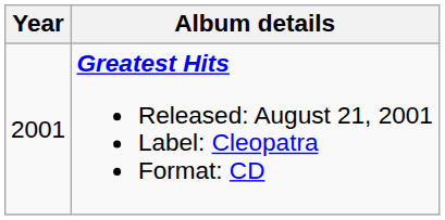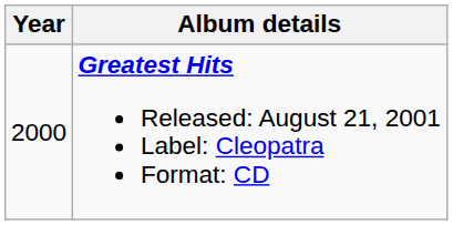row 2 | Year: 2001 -> 2000
